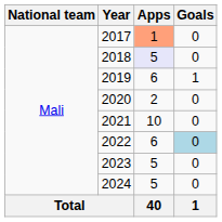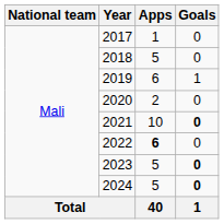2017 | Apps: lightsalmon background -> no background
2018 | Apps: lavender background -> no background
2021 | Goals: normal -> bold
2022 | Apps: normal -> bold
2022 | Goals: lightblue background -> no background
2023 | Goals: normal -> bold
2024 | Goals: normal -> bold
